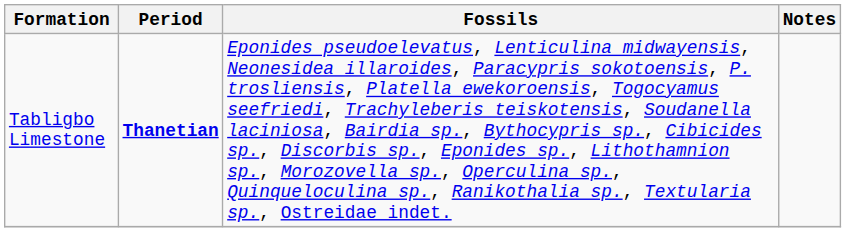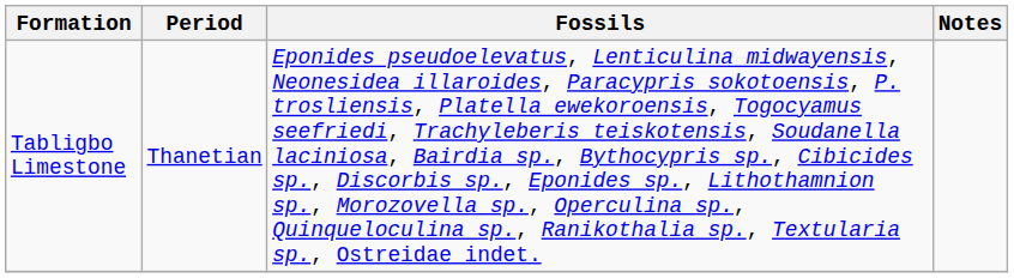Tabligbo Limestone | Period: bold -> normal
